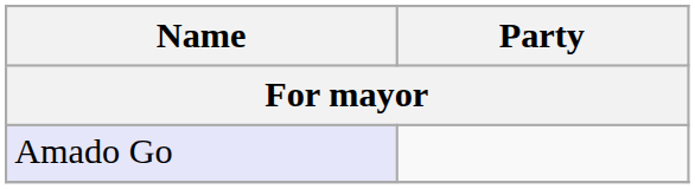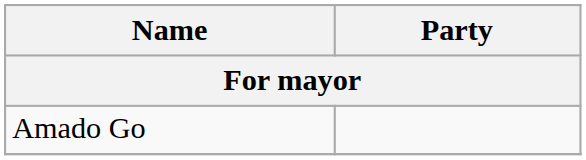Amado Go | Name: lavender background -> no background
